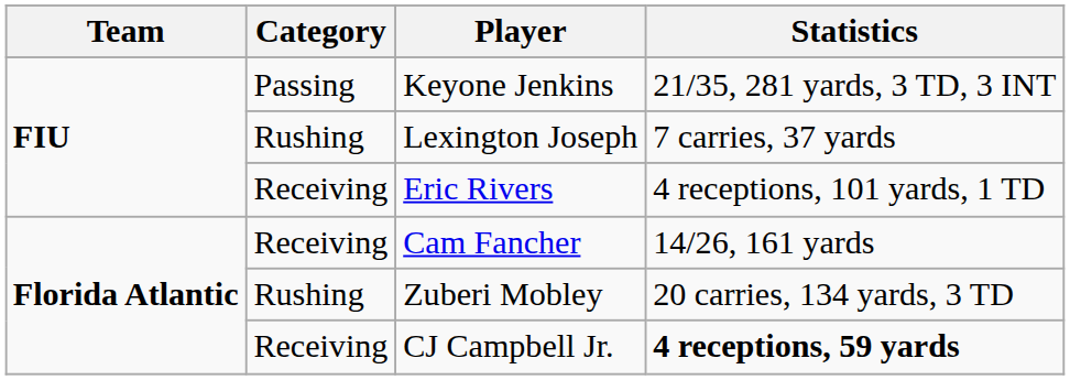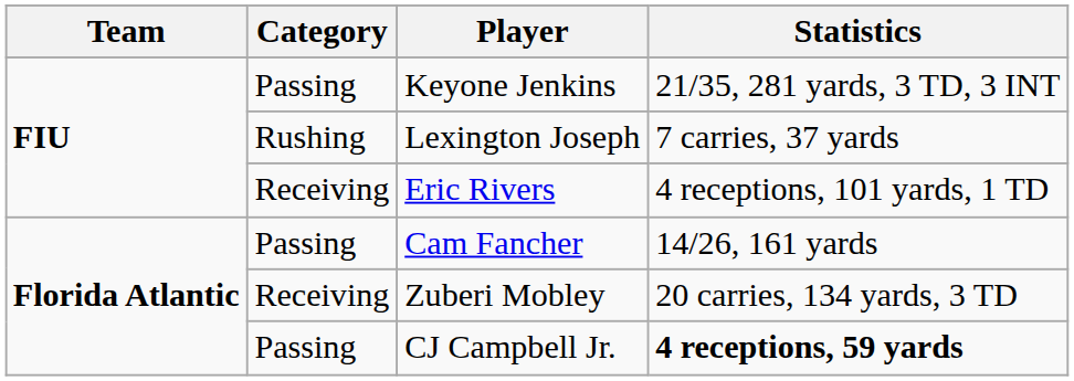Cam Fancher | Category: Receiving -> Passing
Zuberi Mobley | Category: Rushing -> Receiving
CJ Campbell Jr. | Category: Receiving -> Passing
